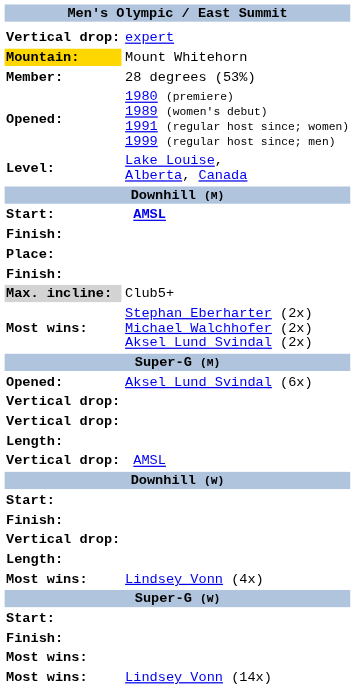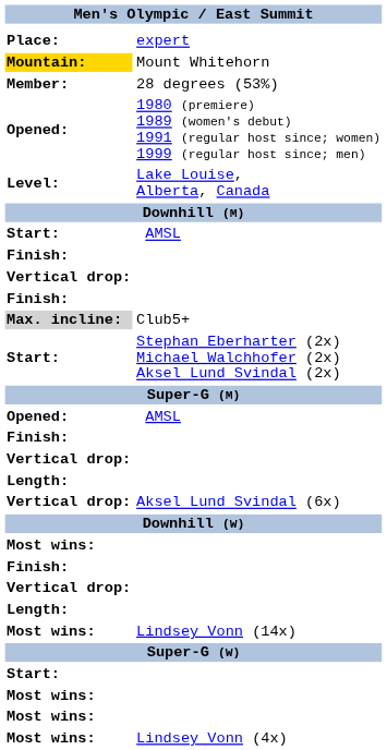row 2 | column 1: Vertical drop: -> Place:
row 8 | column 2: bold -> normal
row 10 | column 1: Place: -> Vertical drop:
row 13 | column 1: Most wins: -> Start:
row 15 | column 2: Aksel Lund Svindal (6x) -> AMSL
row 16 | column 1: Vertical drop: -> Finish:
row 19 | column 2: AMSL -> Aksel Lund Svindal (6x)
row 21 | column 1: Start: -> Most wins:
row 25 | column 2: Lindsey Vonn (4x) -> Lindsey Vonn (14x)
row 28 | column 1: Finish: -> Most wins:
row 30 | column 2: Lindsey Vonn (14x) -> Lindsey Vonn (4x)
